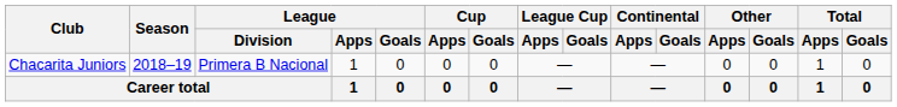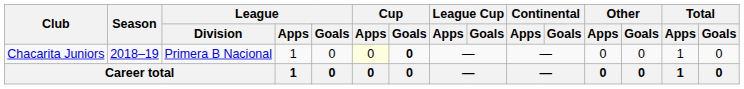Chacarita Juniors | Cup / Apps: no background -> lightyellow background
Chacarita Juniors | Cup / Goals: normal -> bold
